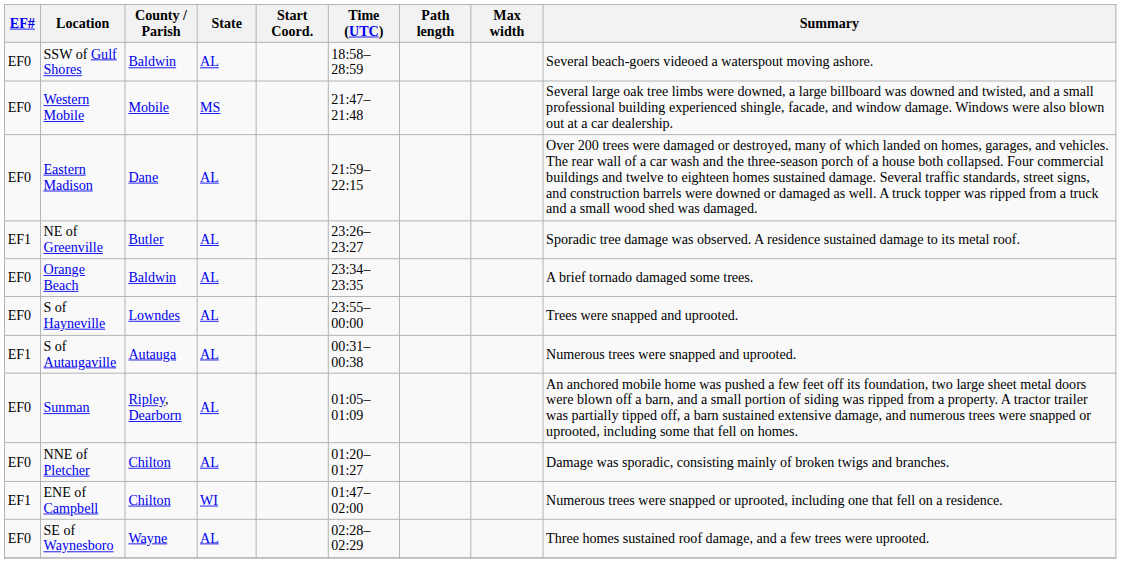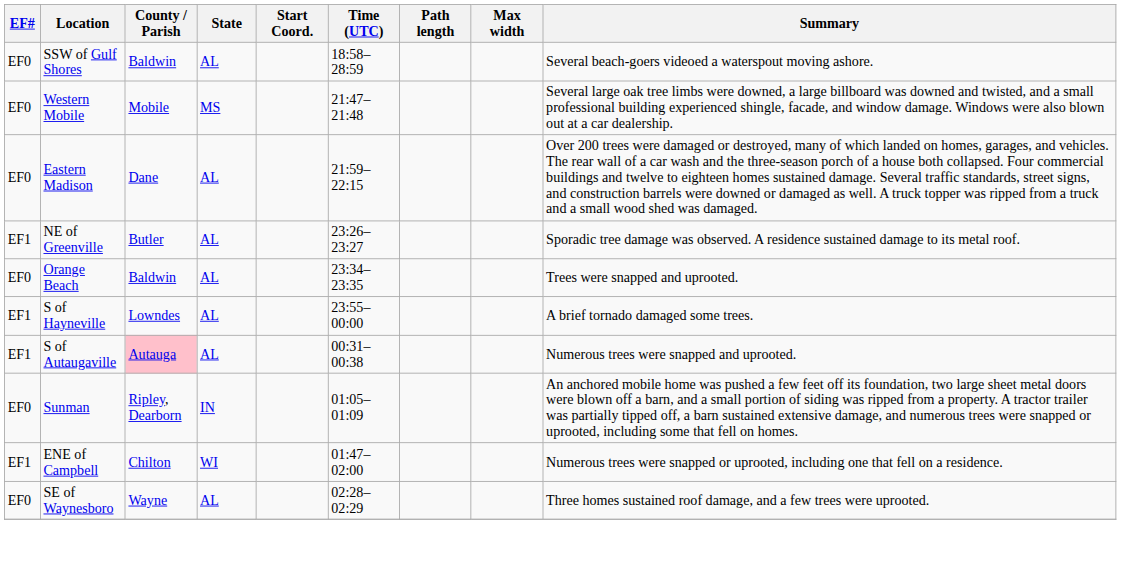Orange Beach | Summary: A brief tornado damaged some trees. -> Trees were snapped and uprooted.
S of Hayneville | EF#: EF0 -> EF1
S of Hayneville | Summary: Trees were snapped and uprooted. -> A brief tornado damaged some trees.
S of Autaugaville | County / Parish: no background -> pink background
Sunman | State: AL -> IN
- row: EF0 | NNE of Pletcher | Chilton | AL | 01:20–01:27 | Damage was sporadic, consisting mainly of broken twigs and branches.
